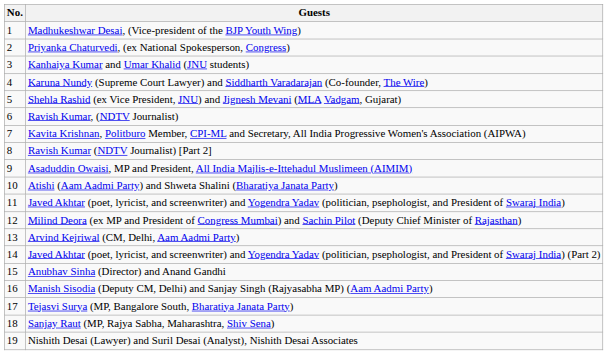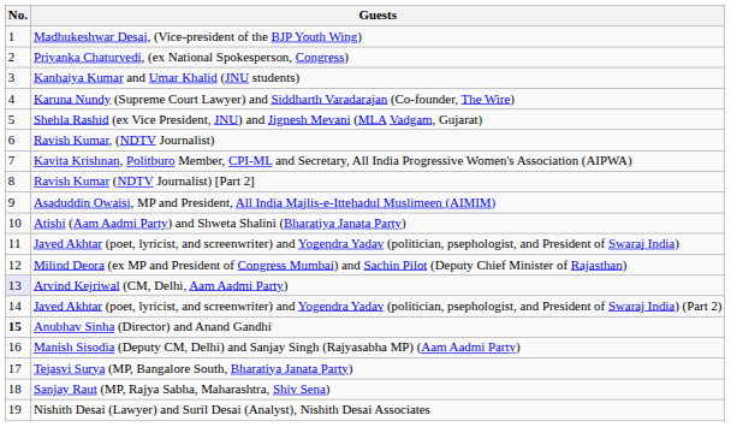Arvind Kejriwal (CM, Delhi, Aam Aadmi Party) | No.: no background -> lavender background
Anubhav Sinha (Director) and Anand Gandhi | No.: normal -> bold
